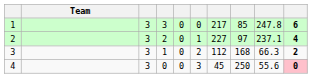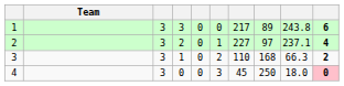row 2 | column 8: 85 -> 89
row 2 | column 9: 247.8 -> 243.8
row 4 | column 7: 112 -> 110
row 5 | column 9: 55.6 -> 18.0
